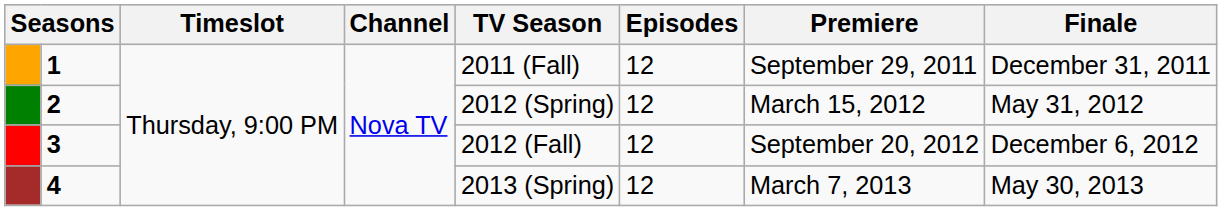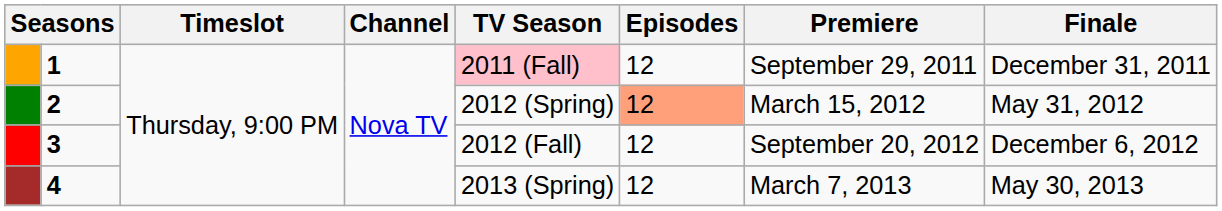1 | TV Season: no background -> pink background
2 | Episodes: no background -> lightsalmon background
